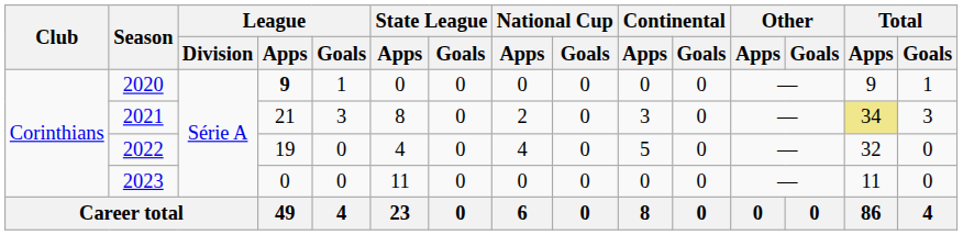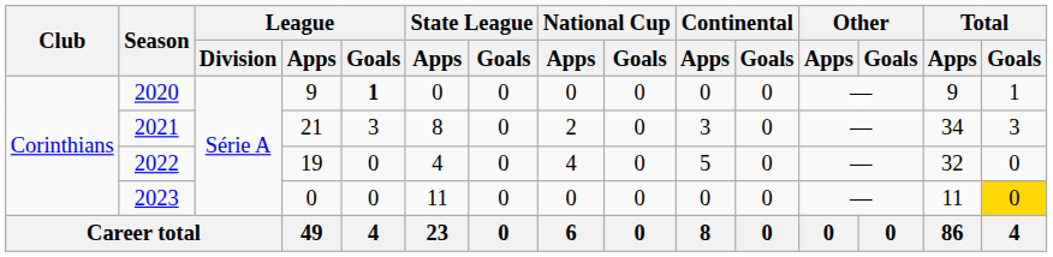2020 | League / Apps: bold -> normal
2020 | League / Goals: normal -> bold
2021 | Total / Apps: khaki background -> no background
2023 | Total / Goals: no background -> gold background
